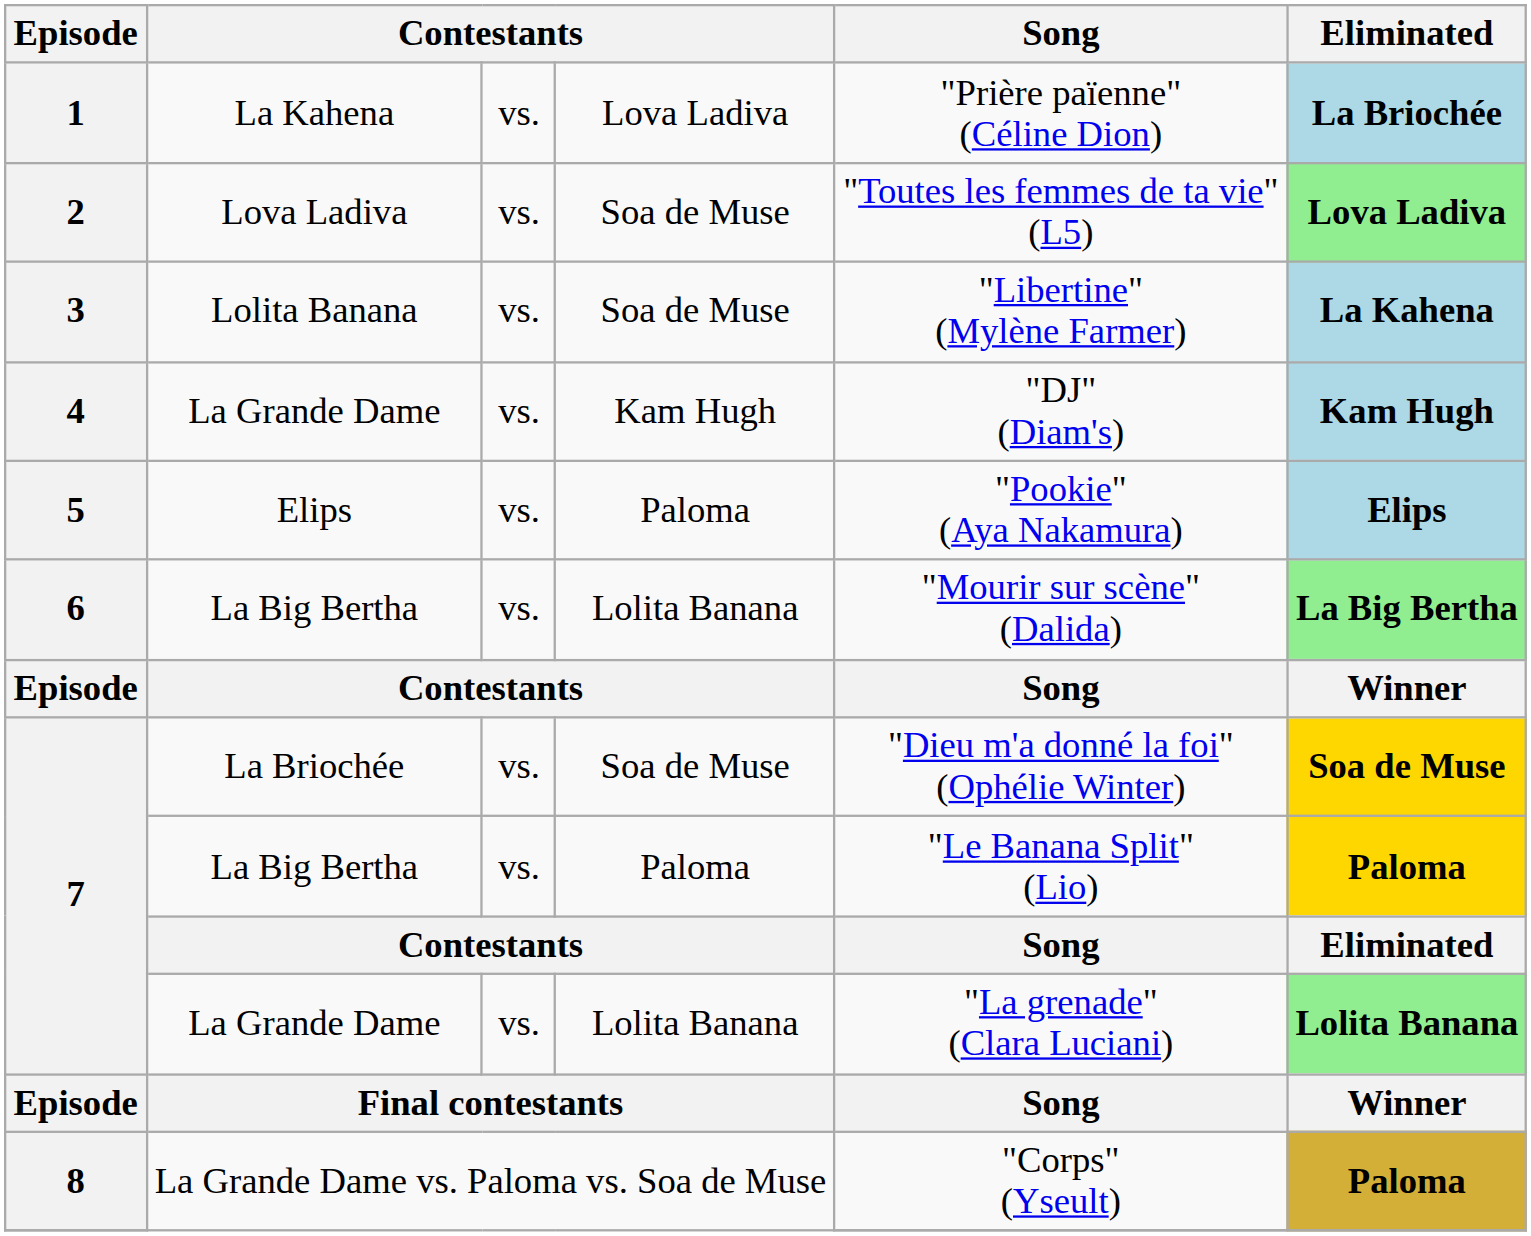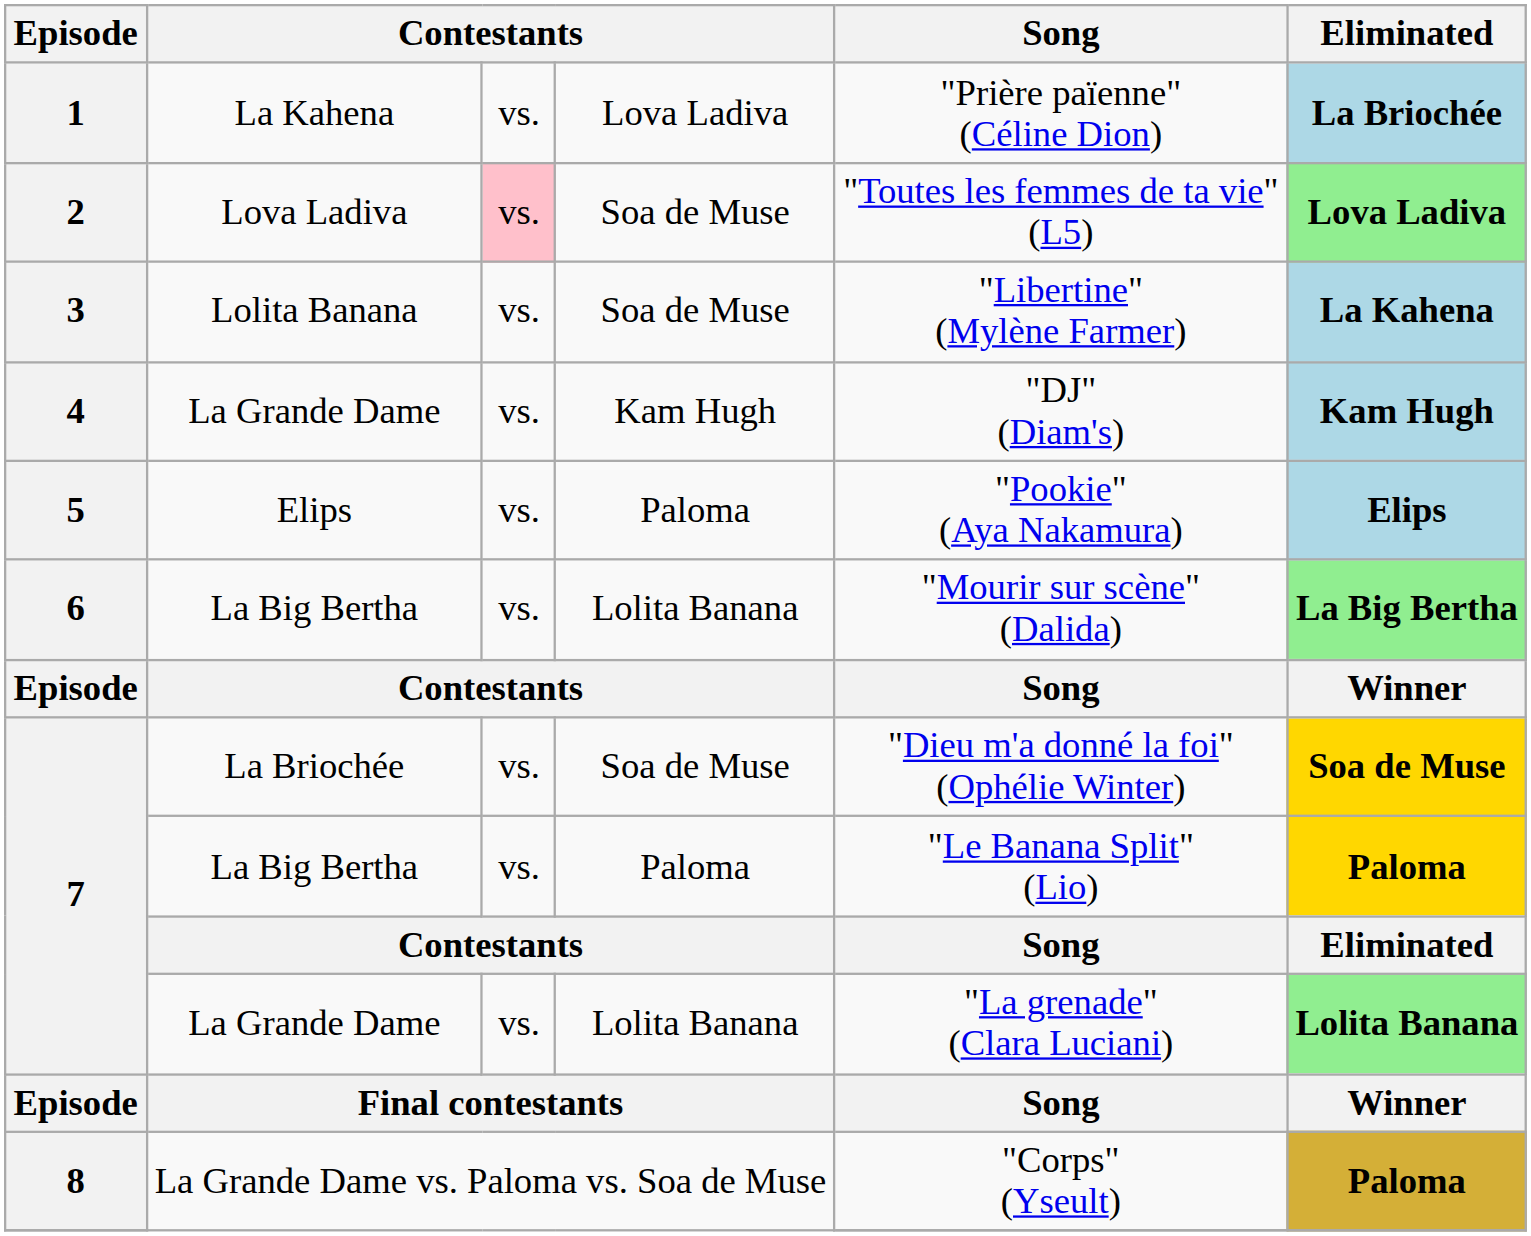2 | column 3: no background -> pink background
